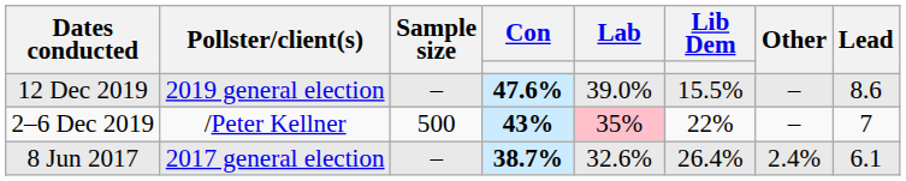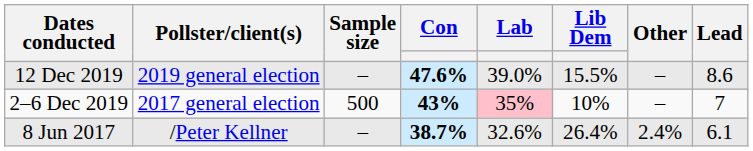2–6 Dec 2019 | Pollster/client(s): /Peter Kellner -> 2017 general election
2–6 Dec 2019 | Lib Dem: 22% -> 10%
8 Jun 2017 | Pollster/client(s): 2017 general election -> /Peter Kellner
